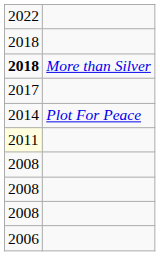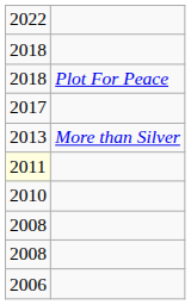row 3 | column 1: bold -> normal
row 3 | column 2: More than Silver -> Plot For Peace
row 5 | column 1: 2014 -> 2013
row 5 | column 2: Plot For Peace -> More than Silver
row 7 | column 1: 2008 -> 2010
